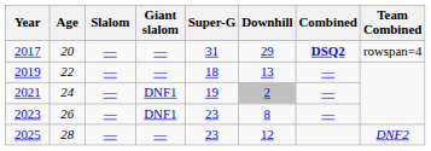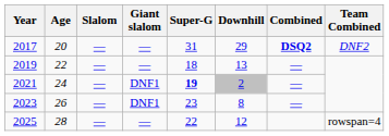2017 | Team Combined: rowspan=4 -> DNF2
2021 | Super-G: normal -> bold
2025 | Super-G: 23 -> 22
2025 | Team Combined: DNF2 -> rowspan=4
